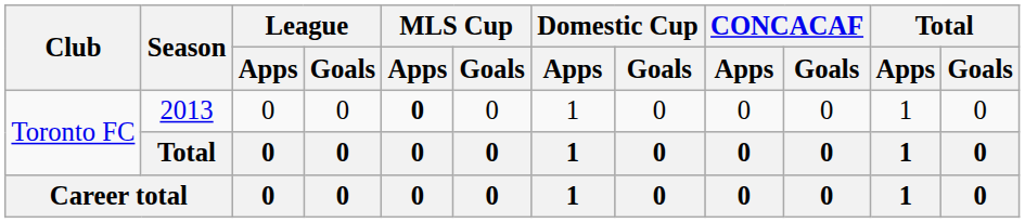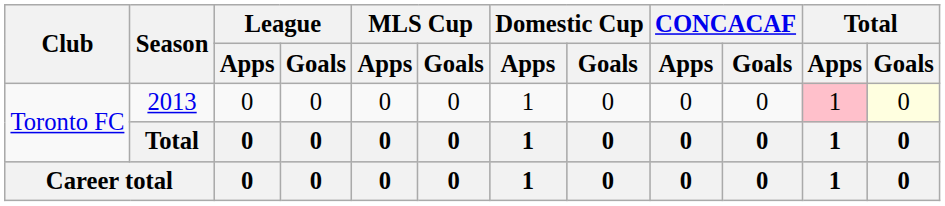Toronto FC / 2013 | MLS Cup / Apps: bold -> normal
Toronto FC / 2013 | Total / Apps: no background -> pink background
Toronto FC / 2013 | Total / Goals: no background -> lightyellow background
